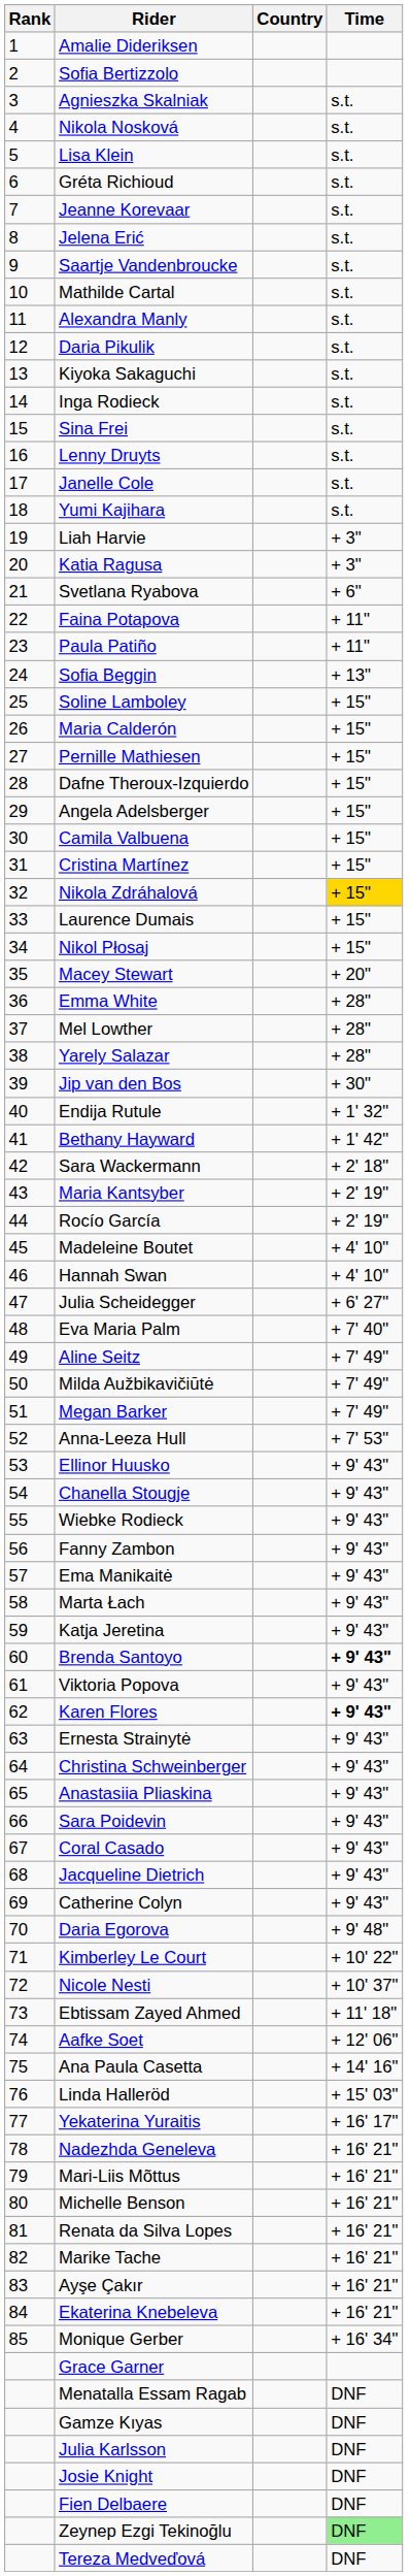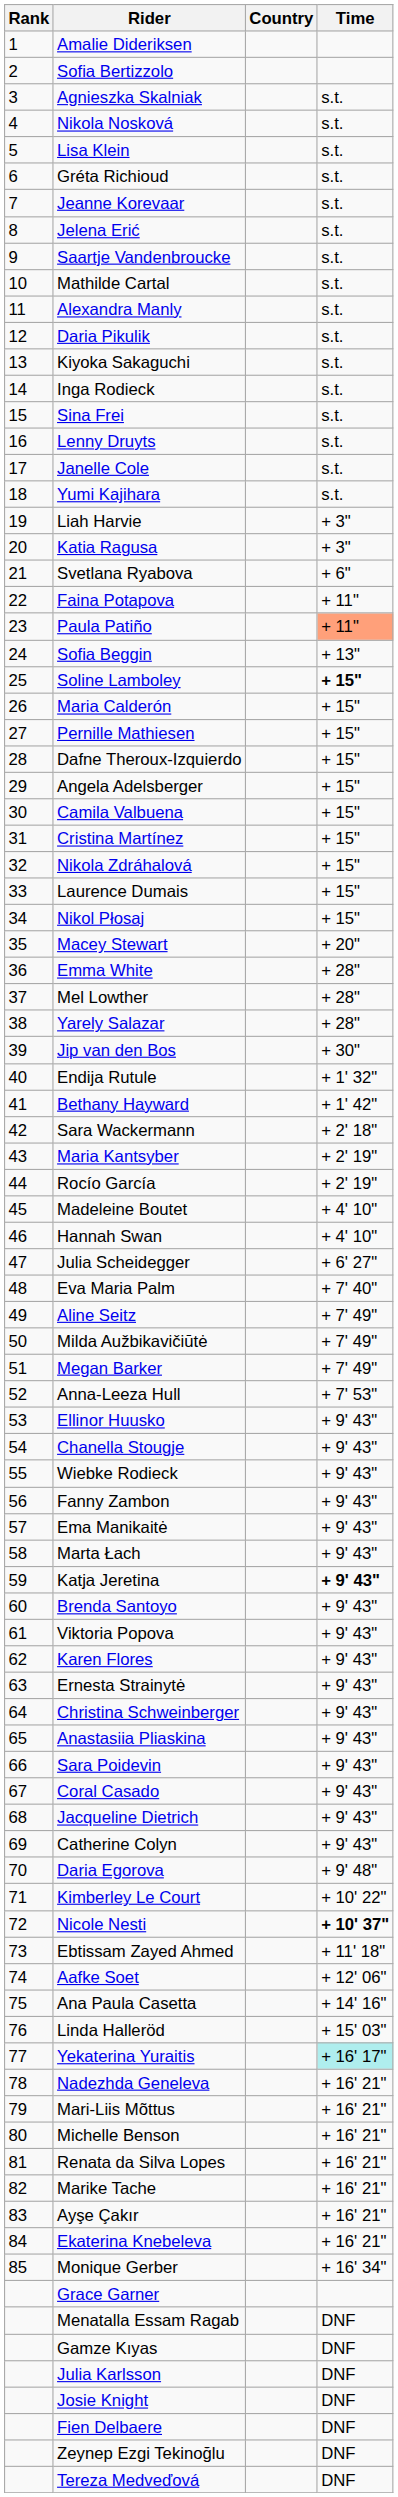Paula Patiño | Time: no background -> lightsalmon background
Soline Lamboley | Time: normal -> bold
Nikola Zdráhalová | Time: gold background -> no background
Katja Jeretina | Time: normal -> bold
Brenda Santoyo | Time: bold -> normal
Karen Flores | Time: bold -> normal
Nicole Nesti | Time: normal -> bold
Yekaterina Yuraitis | Time: no background -> paleturquoise background
Zeynep Ezgi Tekinoğlu | Time: lightgreen background -> no background
